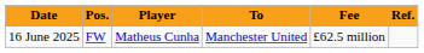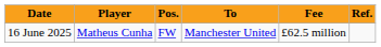columns swapped: Pos. <-> Player
